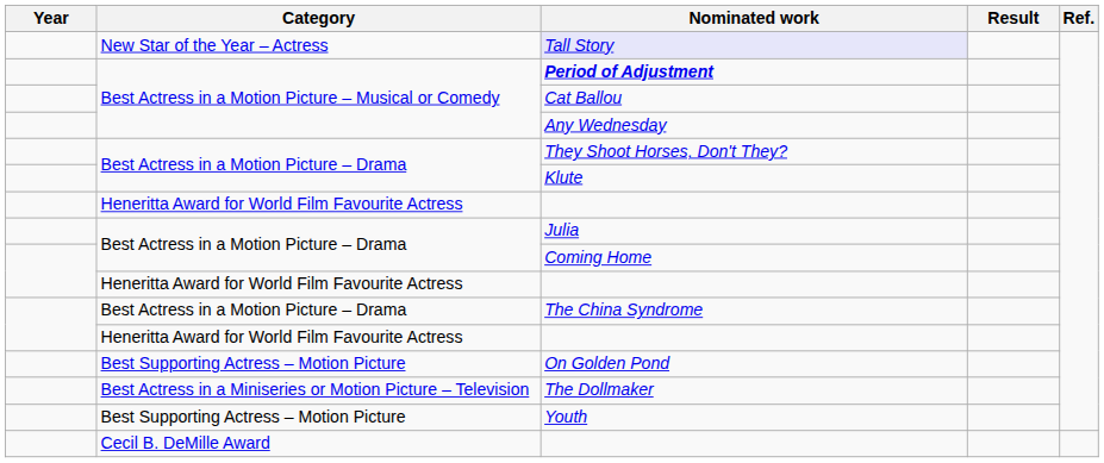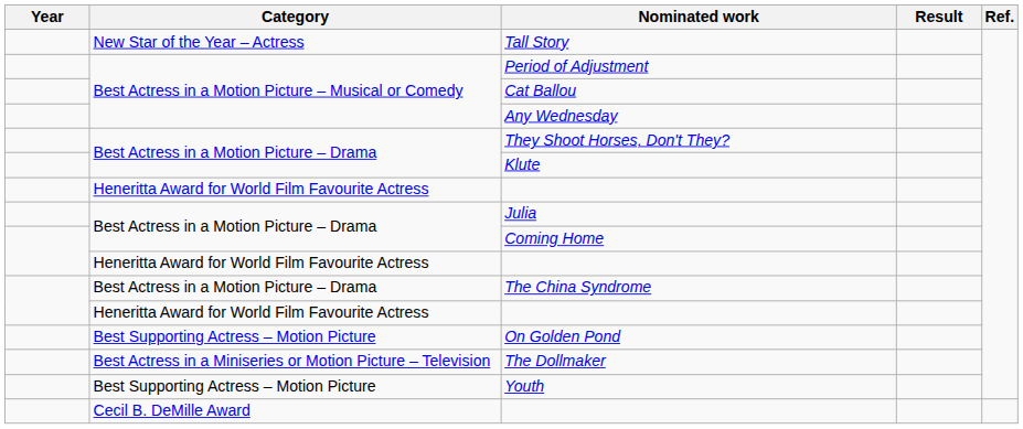Tall Story | Nominated work: lavender background -> no background
Period of Adjustment | Nominated work: bold -> normal
